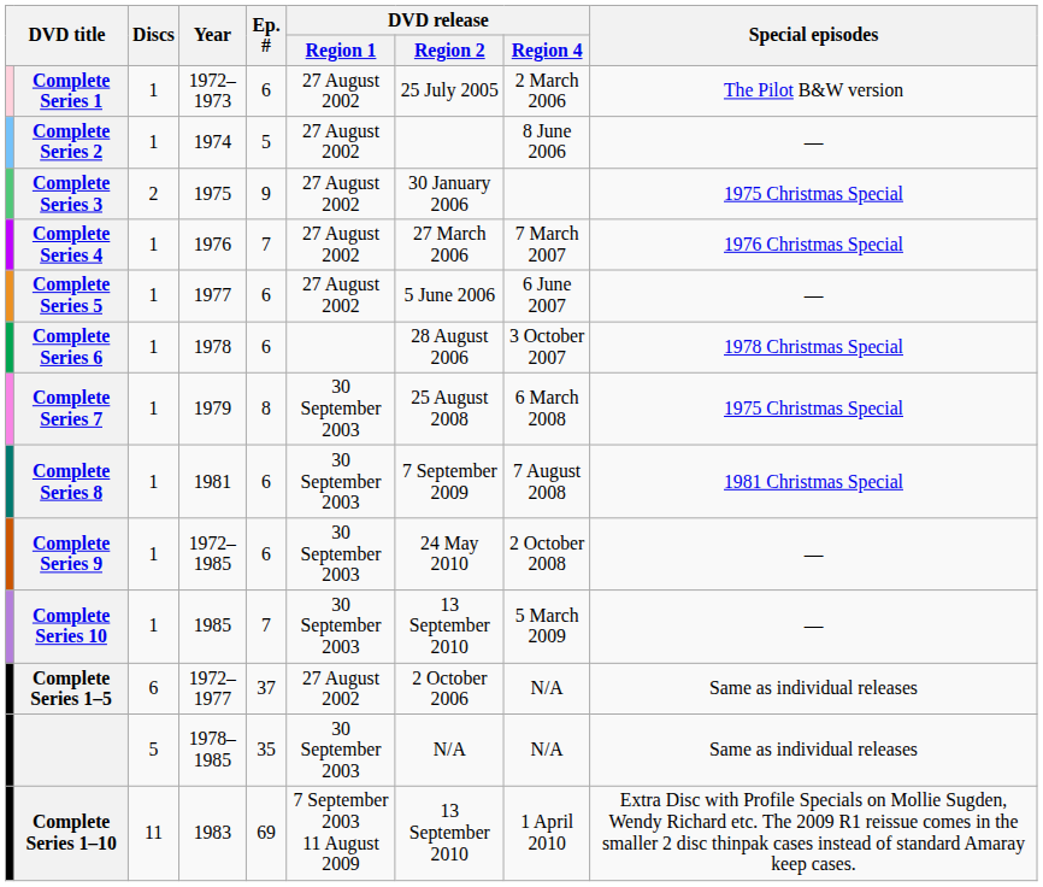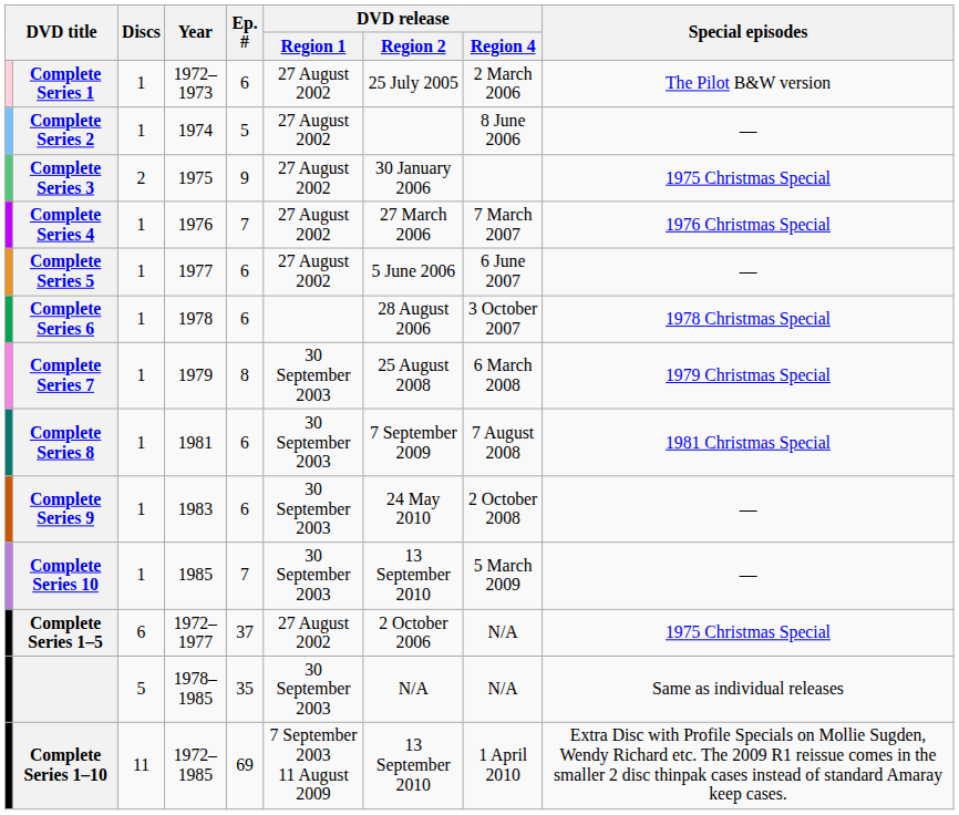Complete Series 7 | Special episodes: 1975 Christmas Special -> 1979 Christmas Special
Complete Series 9 | Year: 1972–1985 -> 1983
Complete Series 1–5 | Special episodes: Same as individual releases -> 1975 Christmas Special
Complete Series 1–10 | Year: 1983 -> 1972–1985
